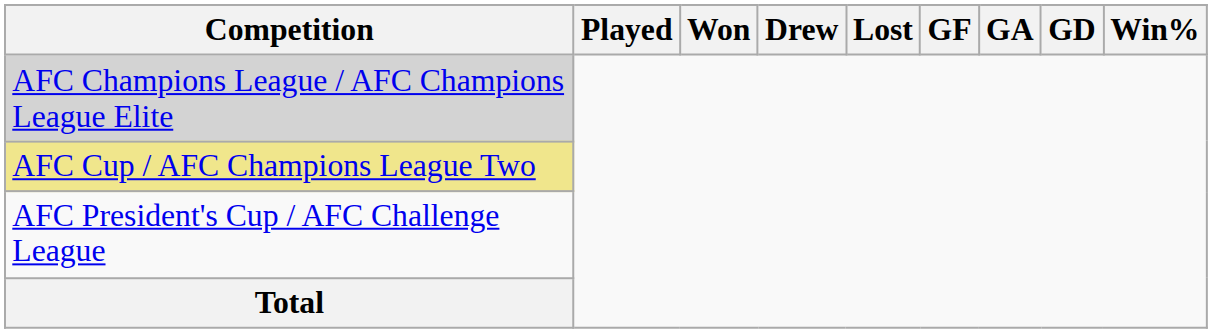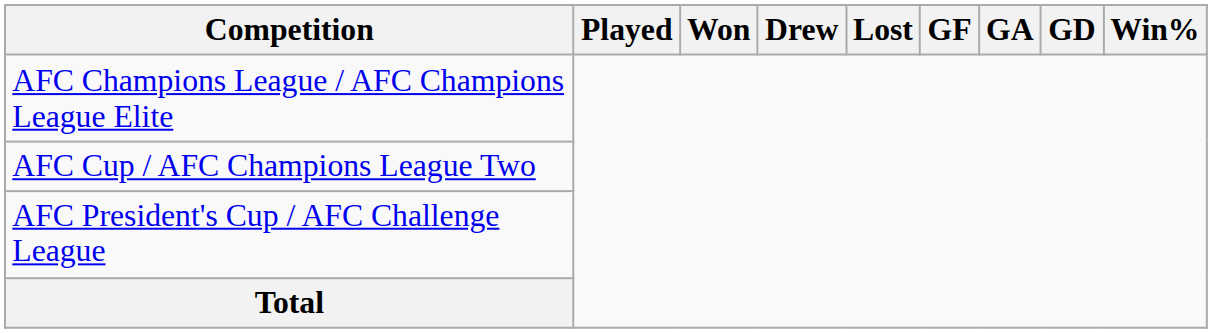AFC Champions League / AFC Champions League Elite | Competition: lightgrey background -> no background
AFC Cup / AFC Champions League Two | Competition: khaki background -> no background
